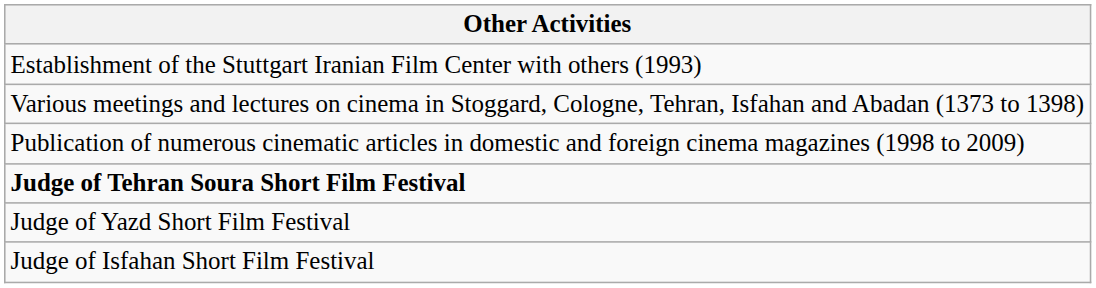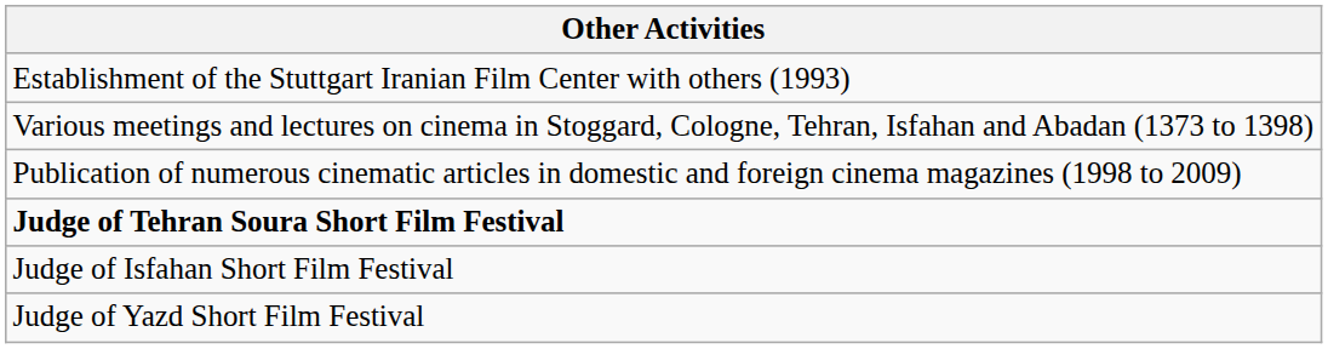row 6 | column 1: Judge of Yazd Short Film Festival -> Judge of Isfahan Short Film Festival
row 7 | column 1: Judge of Isfahan Short Film Festival -> Judge of Yazd Short Film Festival
